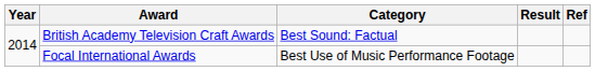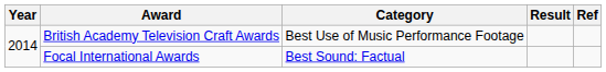British Academy Television Craft Awards | Category: Best Sound: Factual -> Best Use of Music Performance Footage
Focal International Awards | Category: Best Use of Music Performance Footage -> Best Sound: Factual
